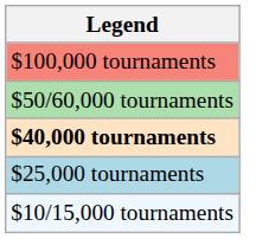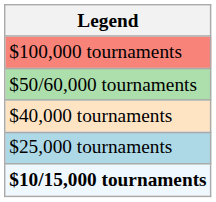row 4 | column 1: bold -> normal
row 6 | column 1: normal -> bold
